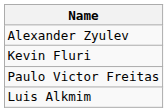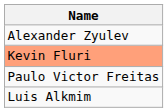row 3 | column 1: no background -> lightsalmon background
